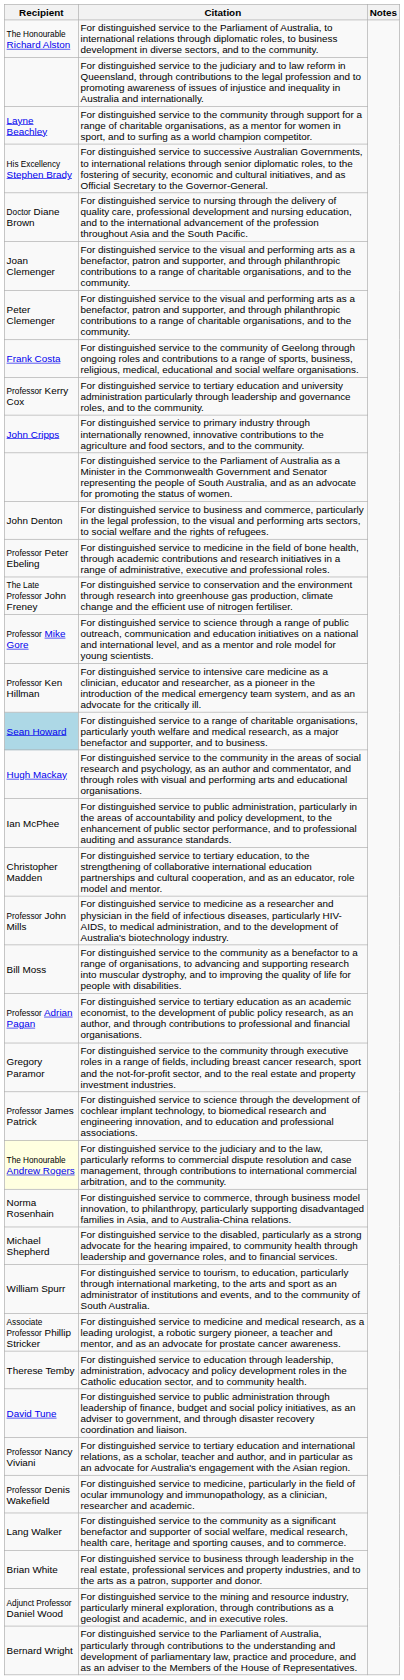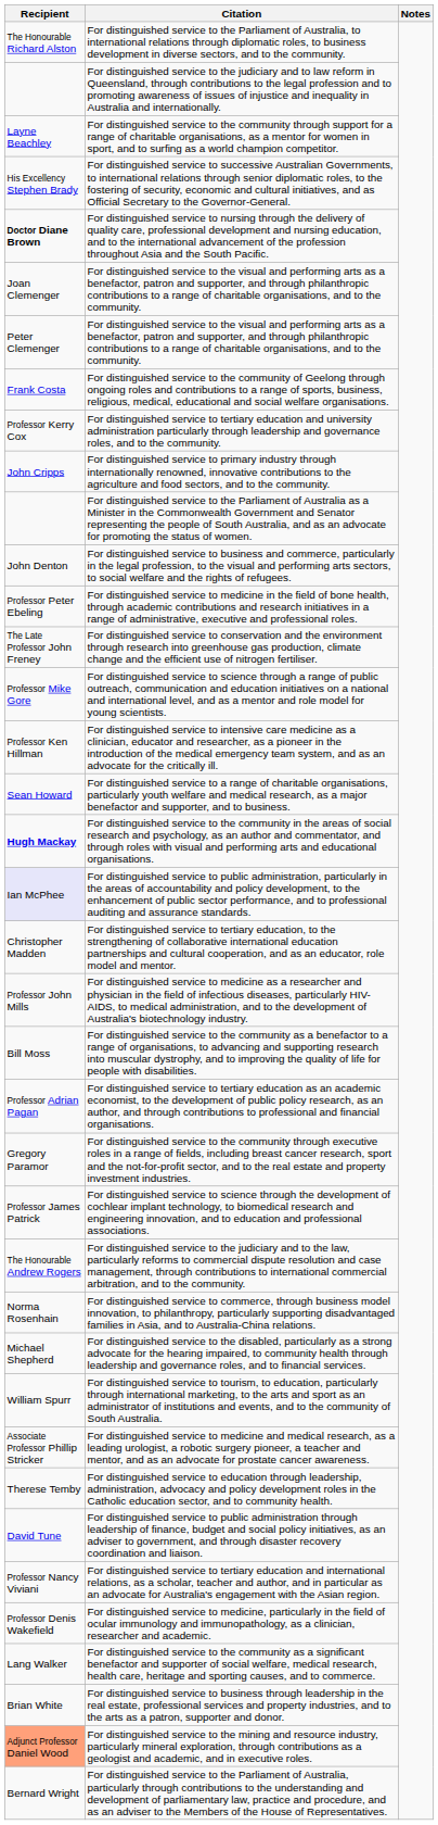Doctor Diane Brown | Recipient: normal -> bold
Sean Howard | Recipient: lightblue background -> no background
Hugh Mackay | Recipient: normal -> bold
Ian McPhee | Recipient: no background -> lavender background
The Honourable Andrew Rogers | Recipient: lightyellow background -> no background
Adjunct Professor Daniel Wood | Recipient: no background -> lightsalmon background
